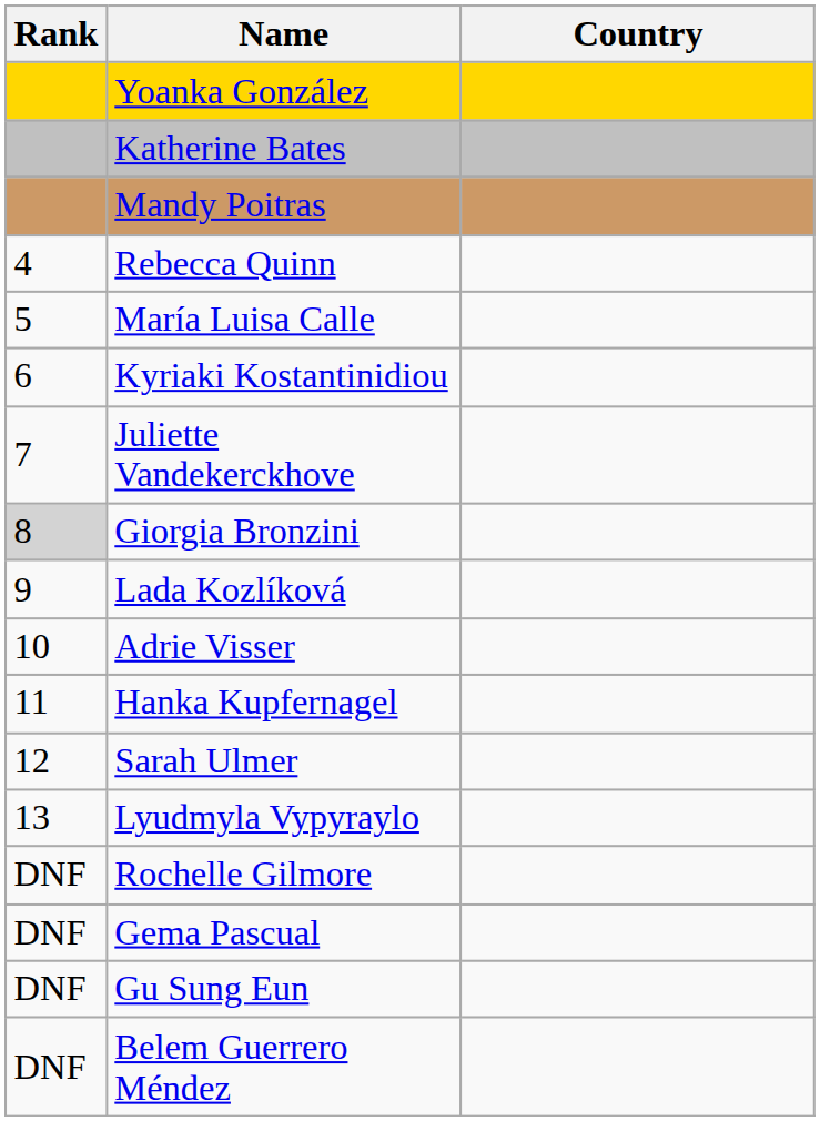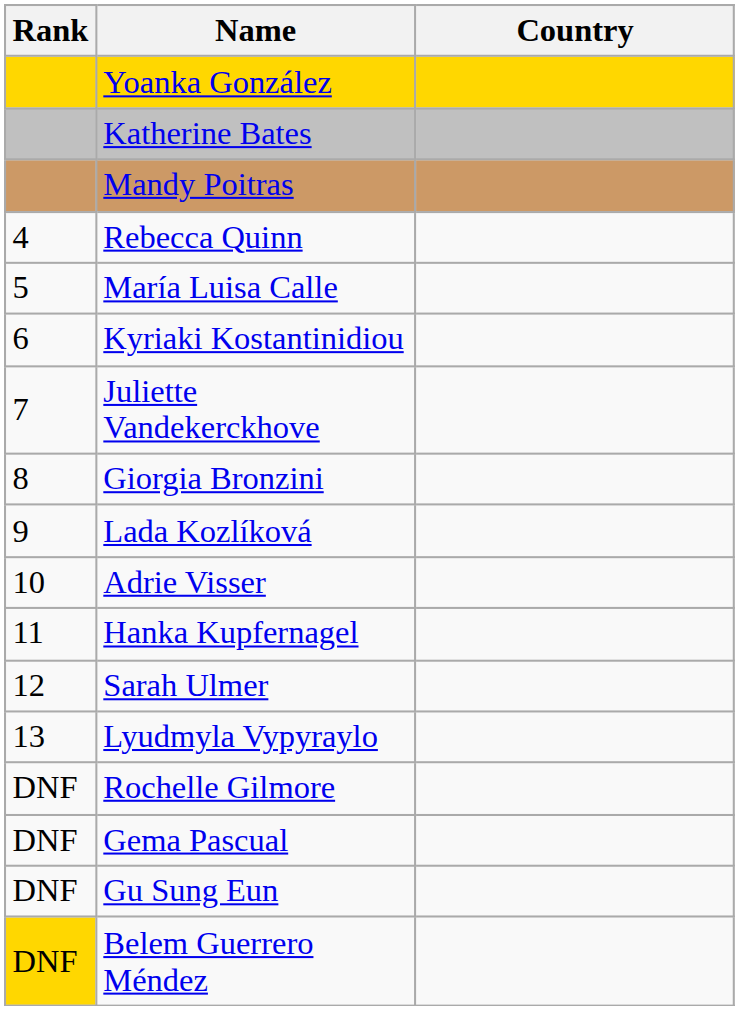Giorgia Bronzini | Rank: lightgrey background -> no background
Belem Guerrero Méndez | Rank: no background -> gold background
